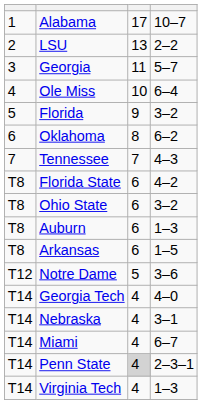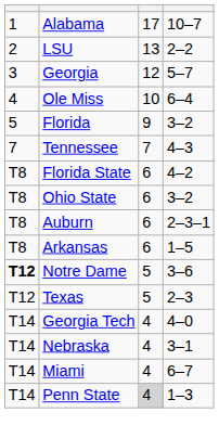Georgia | column 3: 11 -> 12
- row: 6 | Oklahoma | 8 | 6–2
Auburn | column 4: 1–3 -> 2–3–1
Notre Dame | column 1: normal -> bold
+ row: T12 | Texas | 5 | 2–3
Penn State | column 4: 2–3–1 -> 1–3
- row: T14 | Virginia Tech | 4 | 1–3
